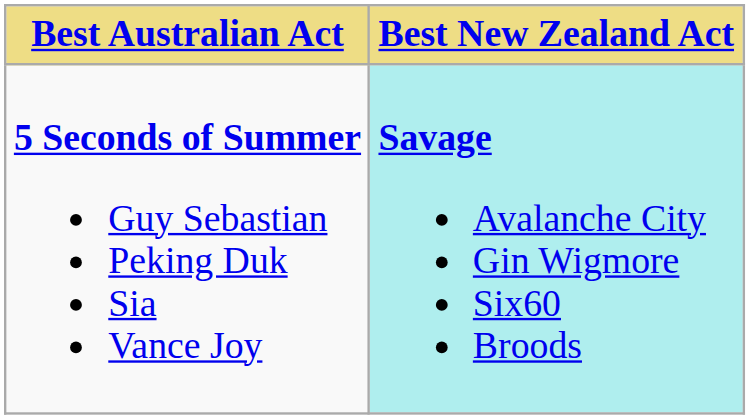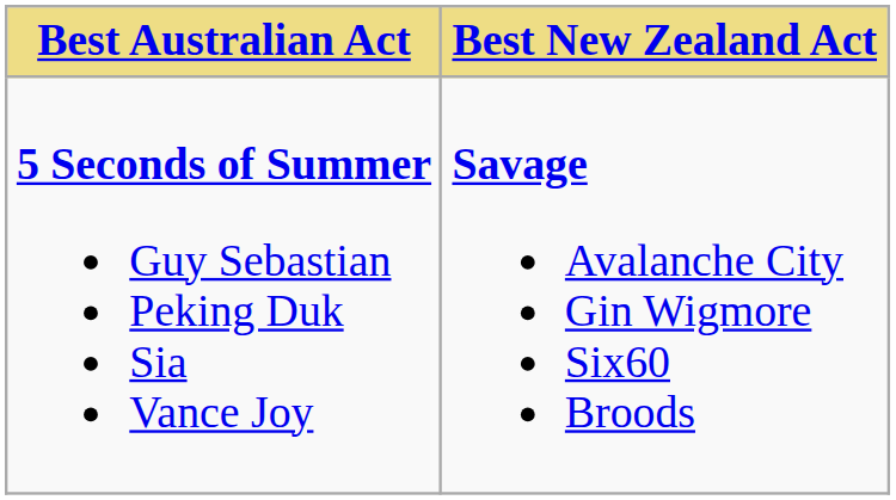5 Seconds of Summer Guy Sebastian Peking Duk Sia Vance Joy | Best New Zealand Act: paleturquoise background -> no background
